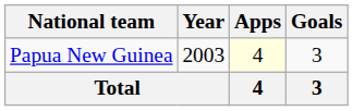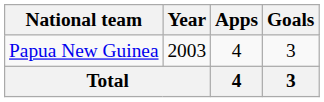Papua New Guinea | Apps: lightyellow background -> no background
